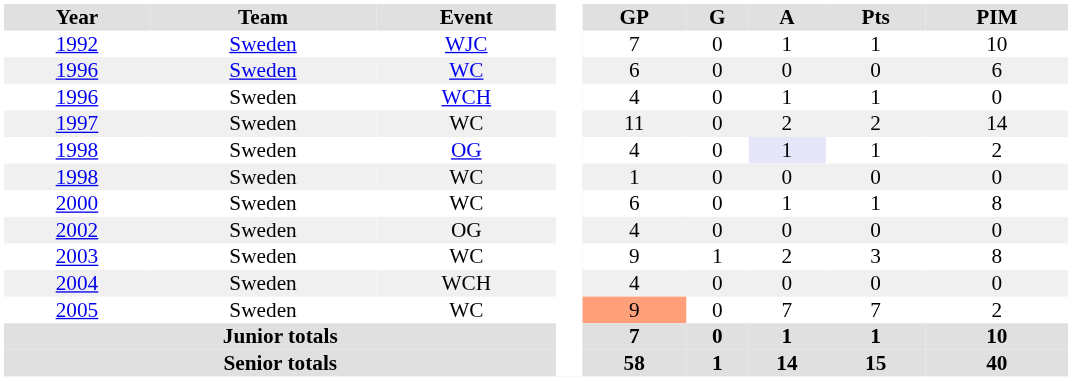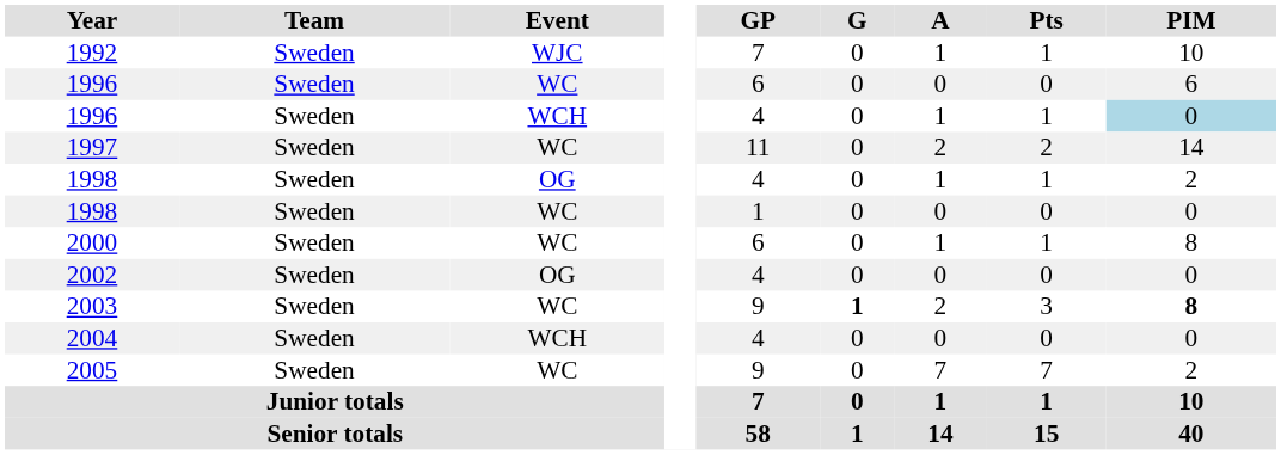1996 / WCH | PIM: no background -> lightblue background
1998 / OG | A: lavender background -> no background
2003 | G: normal -> bold
2003 | PIM: normal -> bold
2005 | GP: lightsalmon background -> no background
